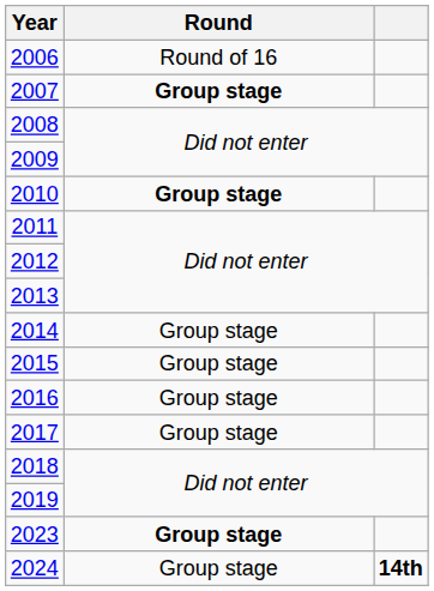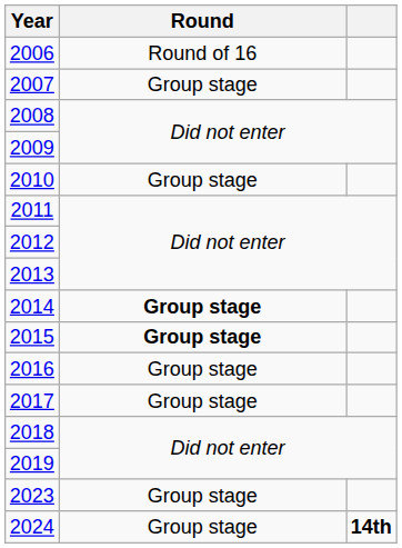2007 | Round: bold -> normal
2010 | Round: bold -> normal
2014 | Round: normal -> bold
2015 | Round: normal -> bold
2023 | Round: bold -> normal
